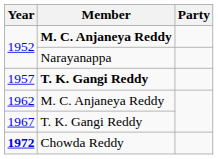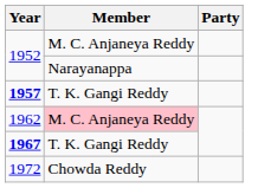1952 / M. C. Anjaneya Reddy | Member: bold -> normal
1957 | Year: normal -> bold
1957 | Member: bold -> normal
1962 | Member: no background -> pink background
1967 | Year: normal -> bold
1972 | Year: bold -> normal
